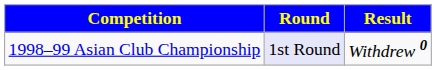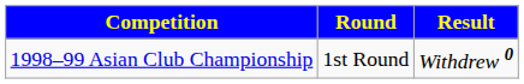1998–99 Asian Club Championship | Round: lavender background -> no background
